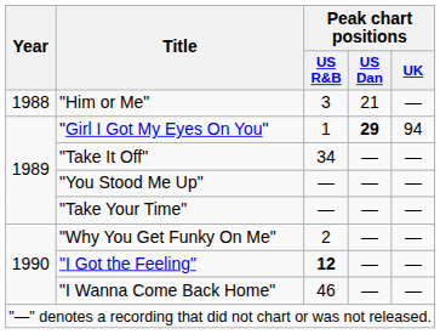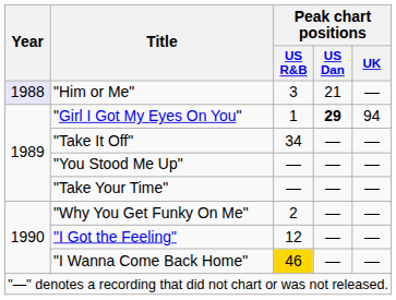"Him or Me" | Year: no background -> lavender background
"I Got the Feeling" | Peak chart positions / US R&B: bold -> normal
"I Wanna Come Back Home" | Peak chart positions / US R&B: no background -> gold background
